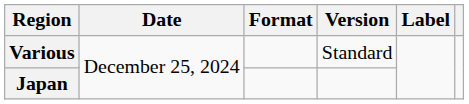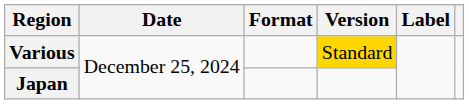Various | Version: no background -> gold background
